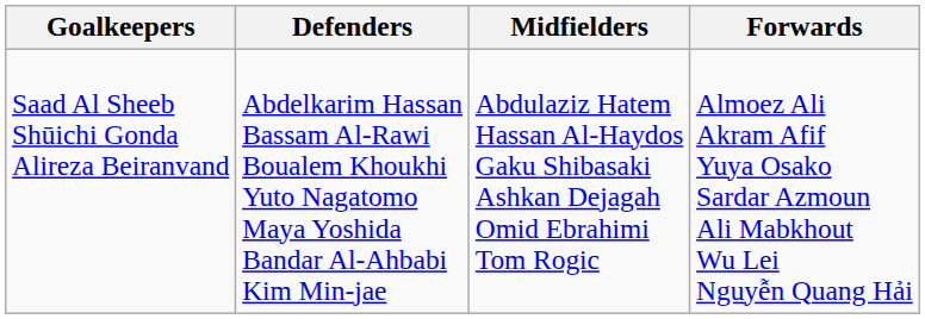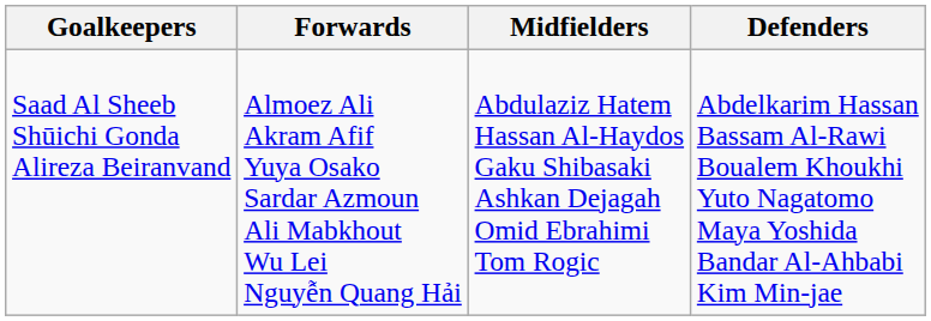columns swapped: Defenders <-> Forwards
